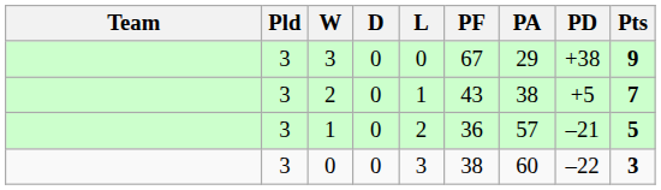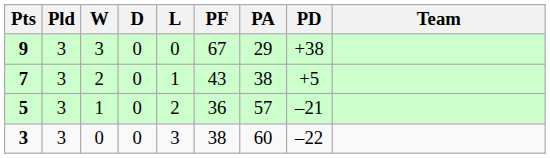columns swapped: Team <-> Pts
